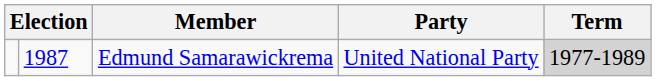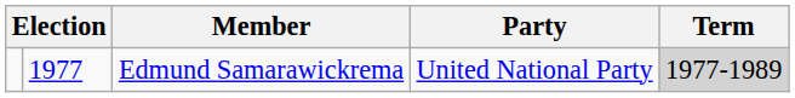Edmund Samarawickrema | column 2: 1987 -> 1977
